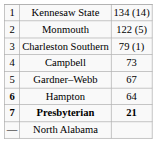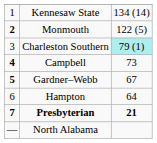Monmouth | column 1: normal -> bold
Charleston Southern | column 3: no background -> paleturquoise background
Campbell | column 1: normal -> bold
Gardner–Webb | column 1: normal -> bold
Hampton | column 1: bold -> normal
